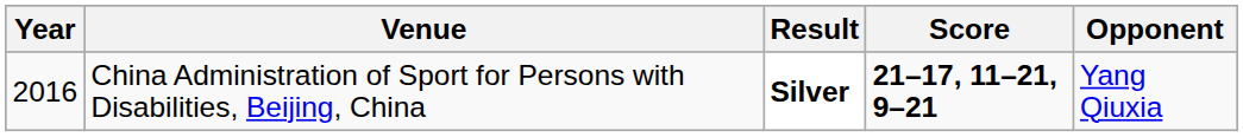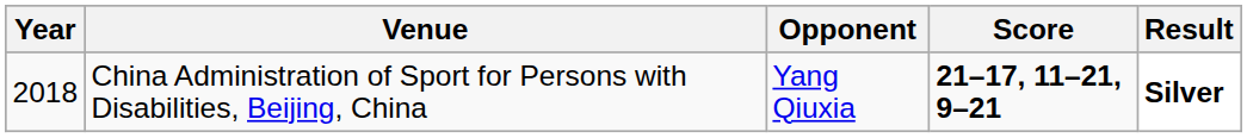columns swapped: Opponent <-> Result
row 2 | Year: 2016 -> 2018
